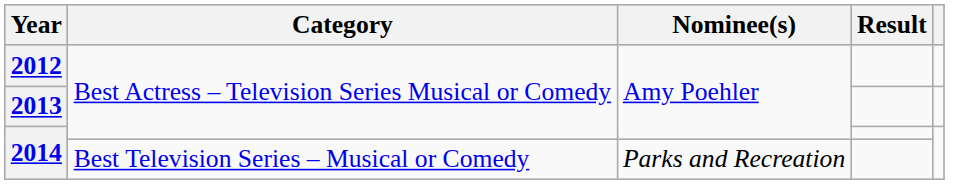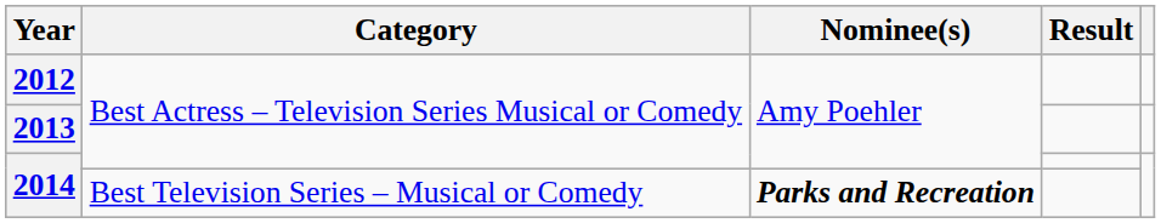2014 / Best Television Series – Musical or Comedy | Nominee(s): normal -> bold
